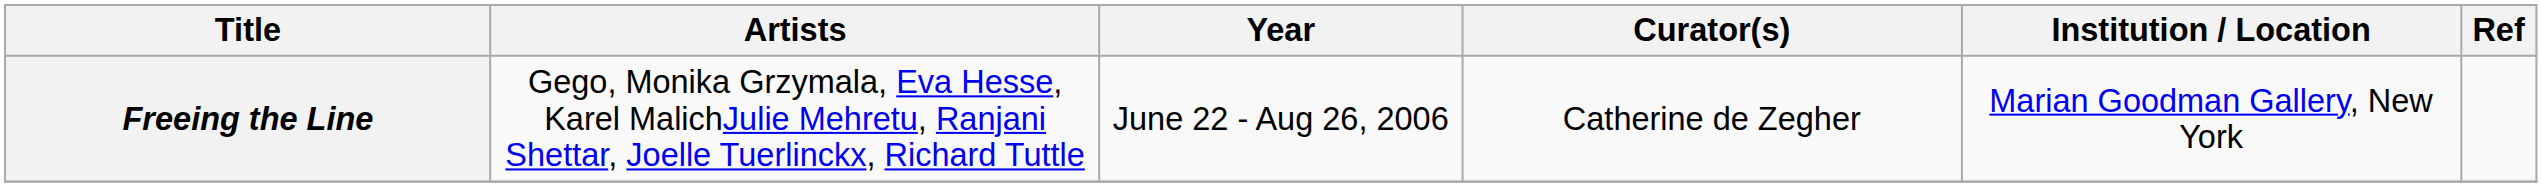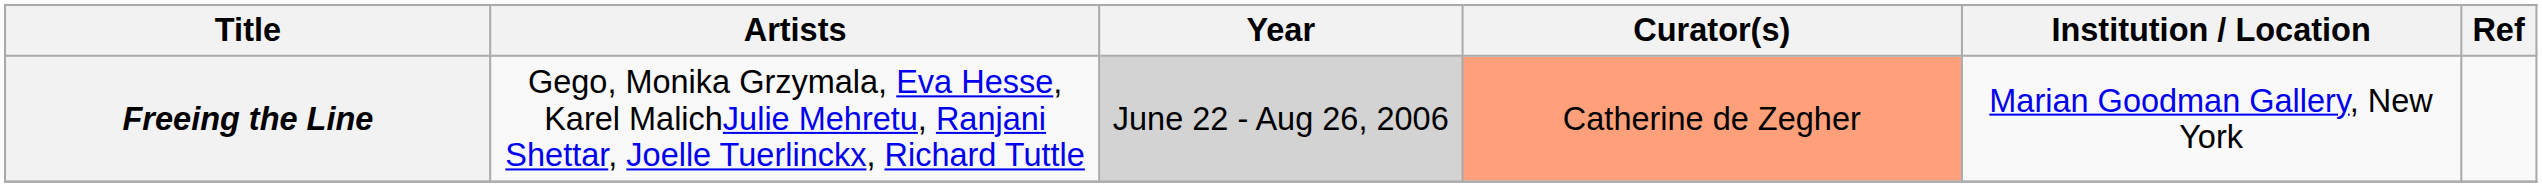Freeing the Line | Year: no background -> lightgrey background
Freeing the Line | Curator(s): no background -> lightsalmon background
